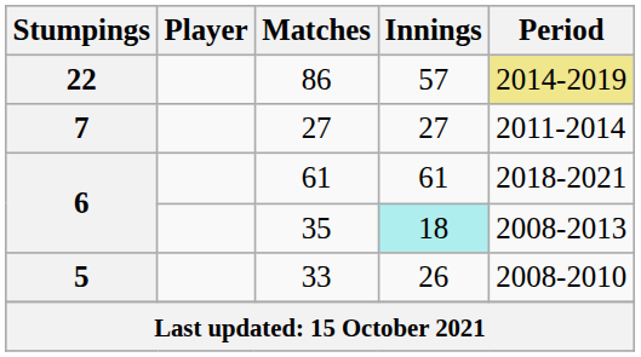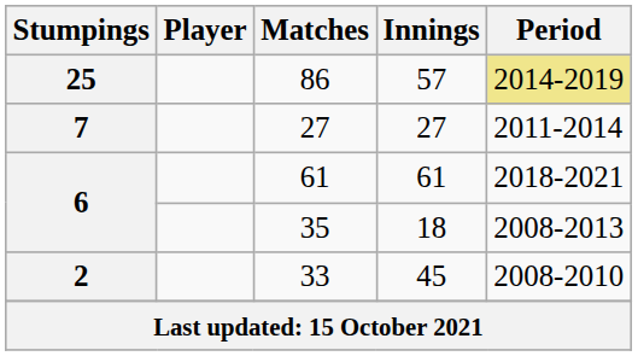86 | Stumpings: 22 -> 25
35 | Innings: paleturquoise background -> no background
33 | Stumpings: 5 -> 2
33 | Innings: 26 -> 45
